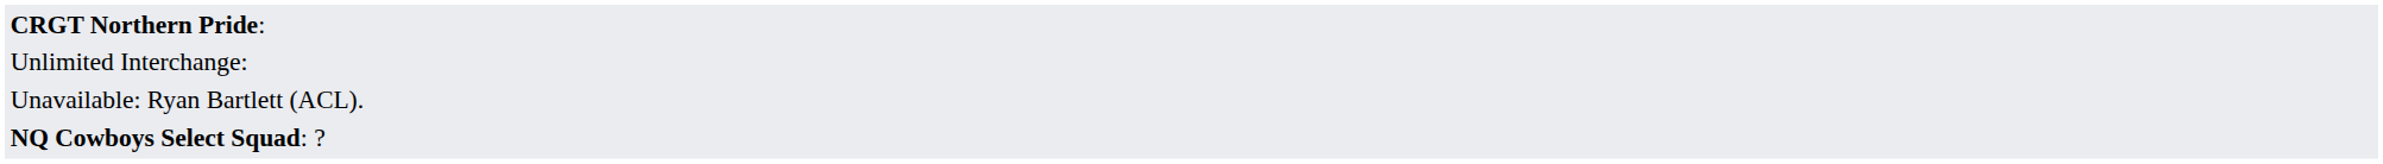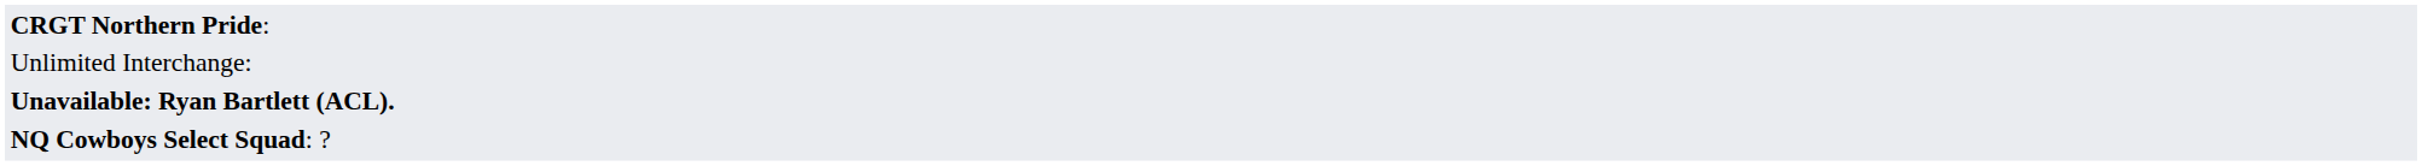row 3 | column 1: normal -> bold
